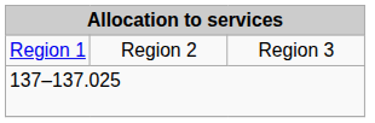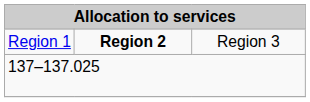Region 1 | column 2: normal -> bold
